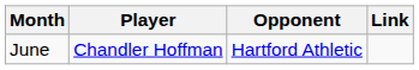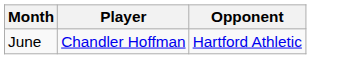- column: Link
